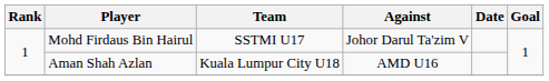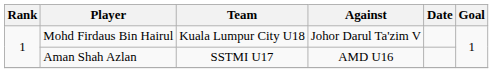Mohd Firdaus Bin Hairul | Team: SSTMI U17 -> Kuala Lumpur City U18
Aman Shah Azlan | Team: Kuala Lumpur City U18 -> SSTMI U17
